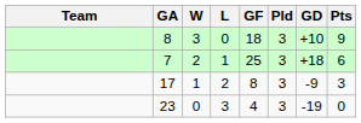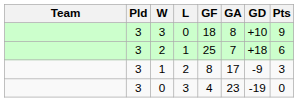columns swapped: Pld <-> GA
